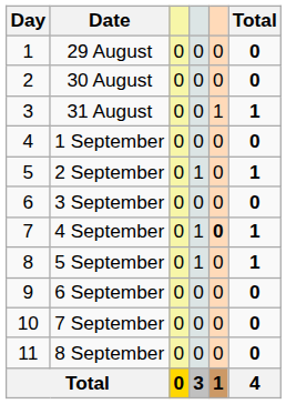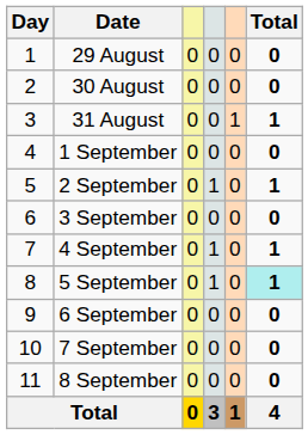4 September | column 5: bold -> normal
5 September | Total: no background -> paleturquoise background
